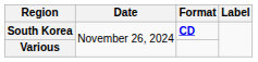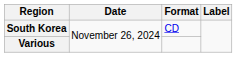South Korea | Format: bold -> normal
